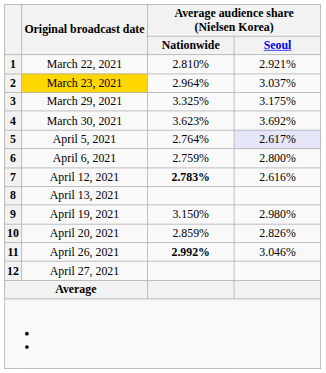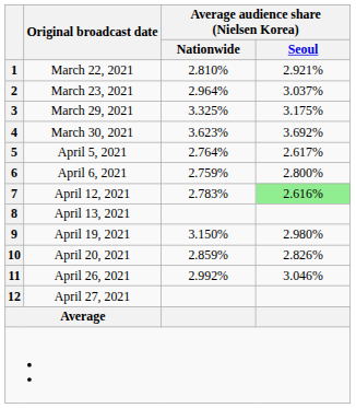2 | Original broadcast date: gold background -> no background
5 | Average audience share (Nielsen Korea) / Seoul: lavender background -> no background
7 | Average audience share (Nielsen Korea) / Nationwide: bold -> normal
7 | Average audience share (Nielsen Korea) / Seoul: no background -> lightgreen background
11 | Average audience share (Nielsen Korea) / Nationwide: bold -> normal
